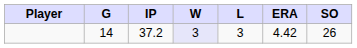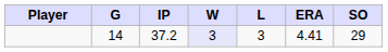row 2 | ERA: 4.42 -> 4.41
row 2 | SO: 26 -> 29
